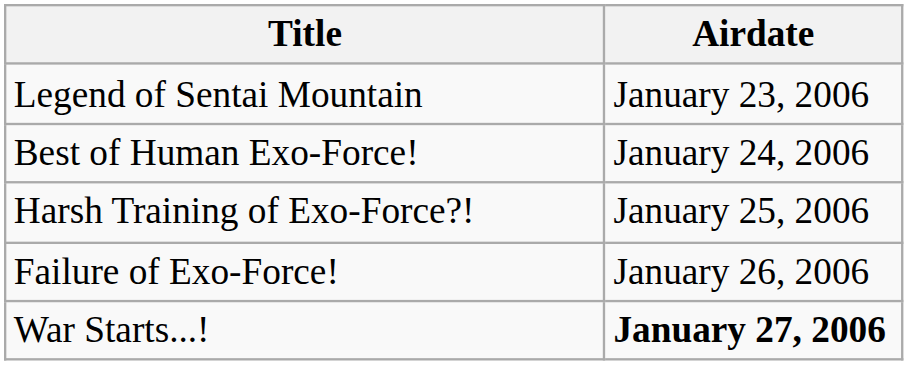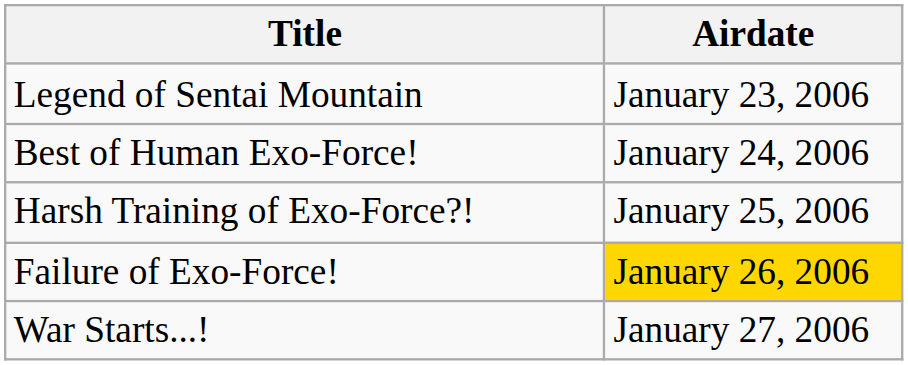Failure of Exo-Force! | Airdate: no background -> gold background
War Starts...! | Airdate: bold -> normal
